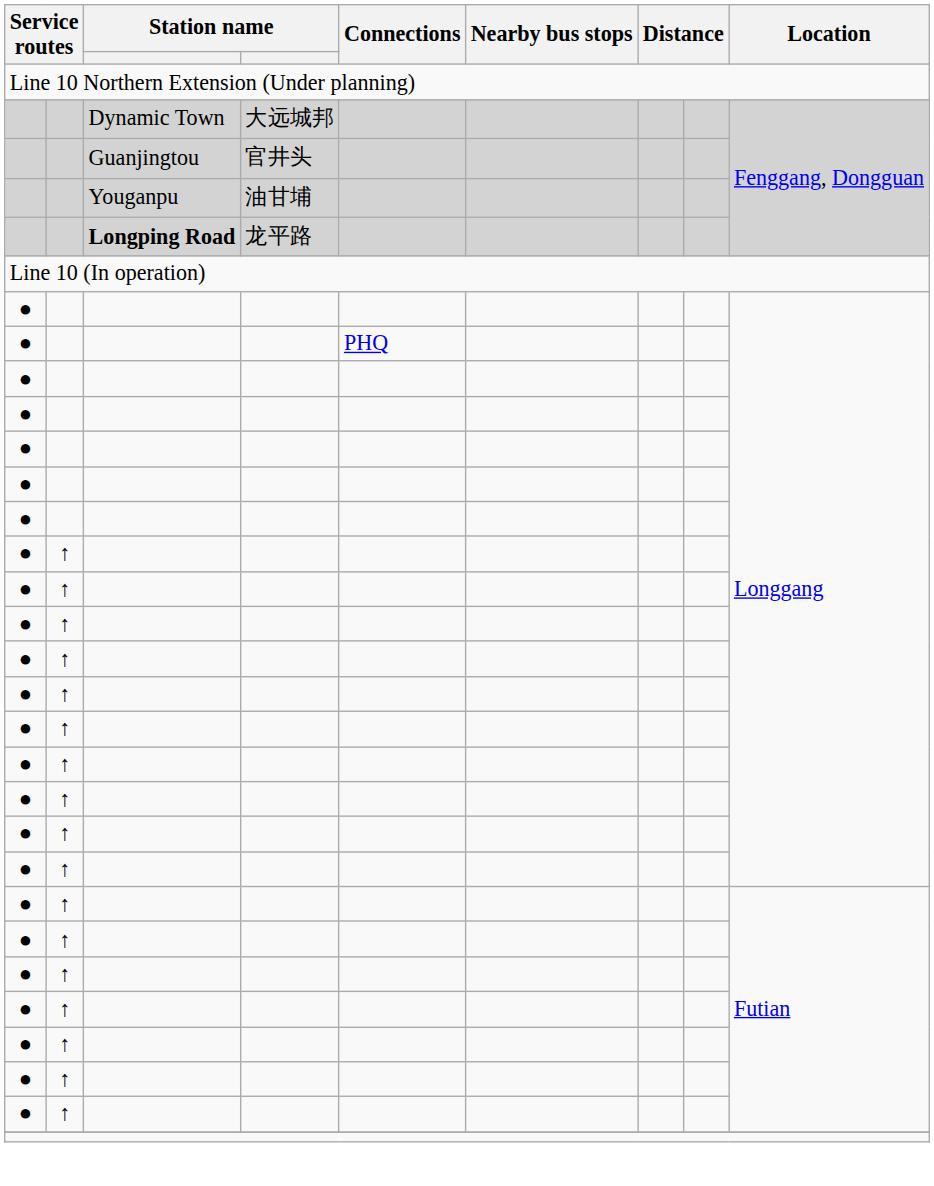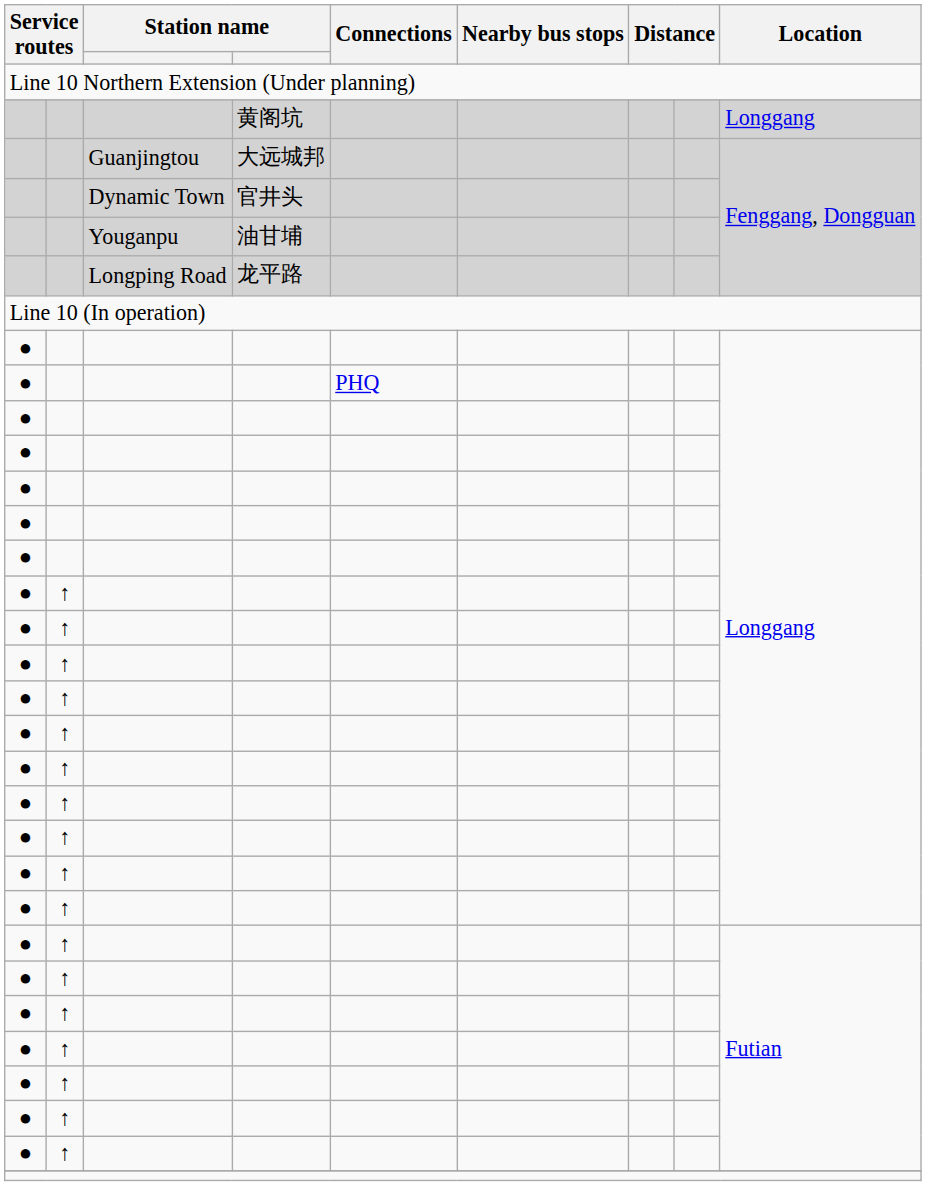+ row: 黄阁坑 | Longgang
大远城邦 | column 3: Dynamic Town -> Guanjingtou
官井头 | column 3: Guanjingtou -> Dynamic Town
龙平路 | column 3: bold -> normal
